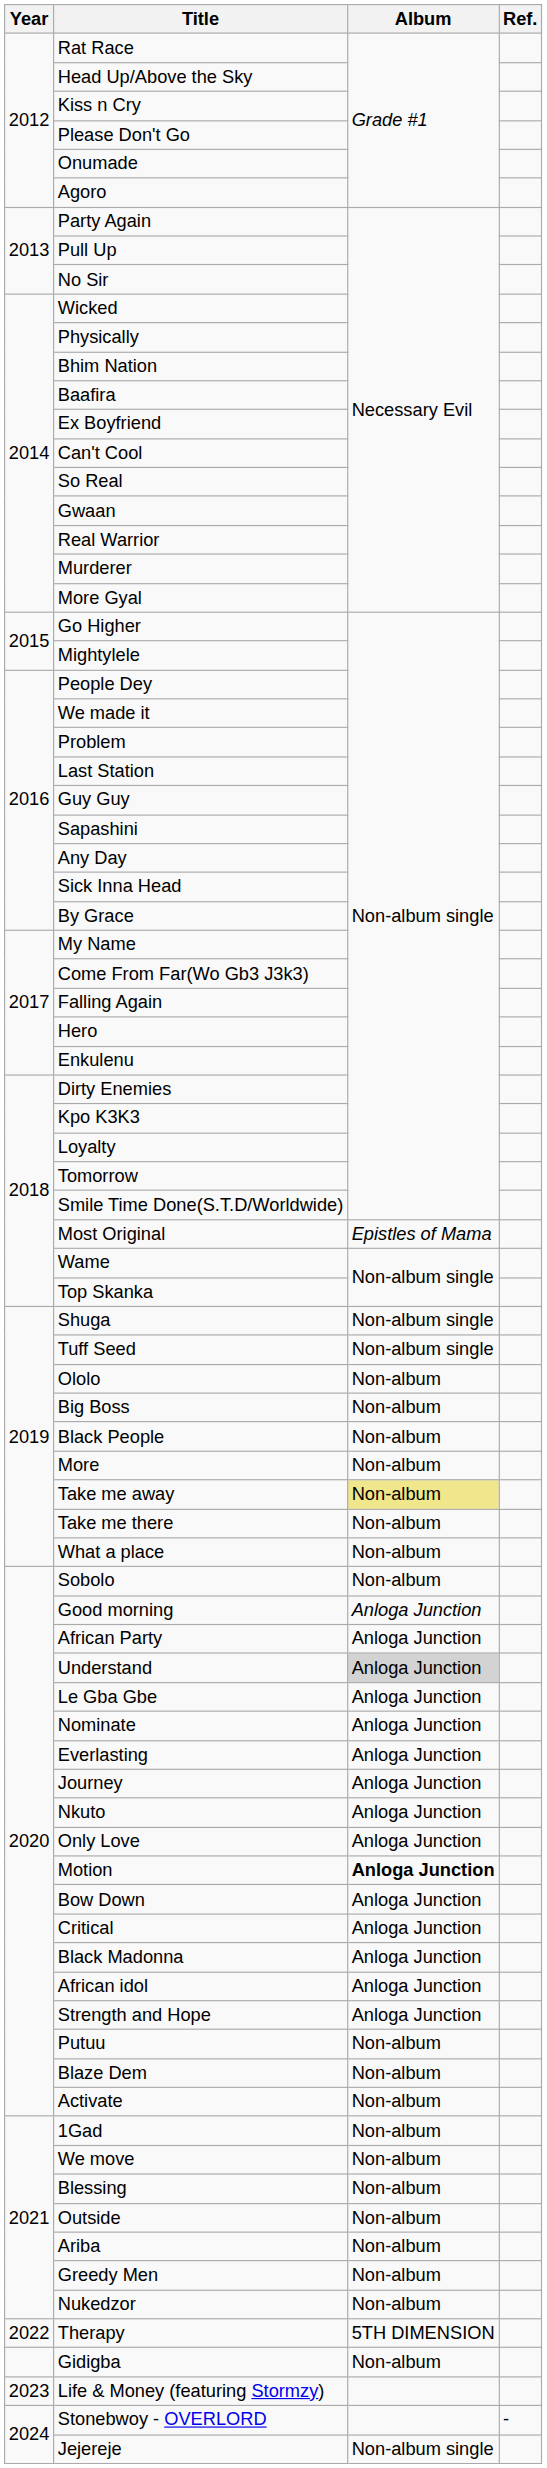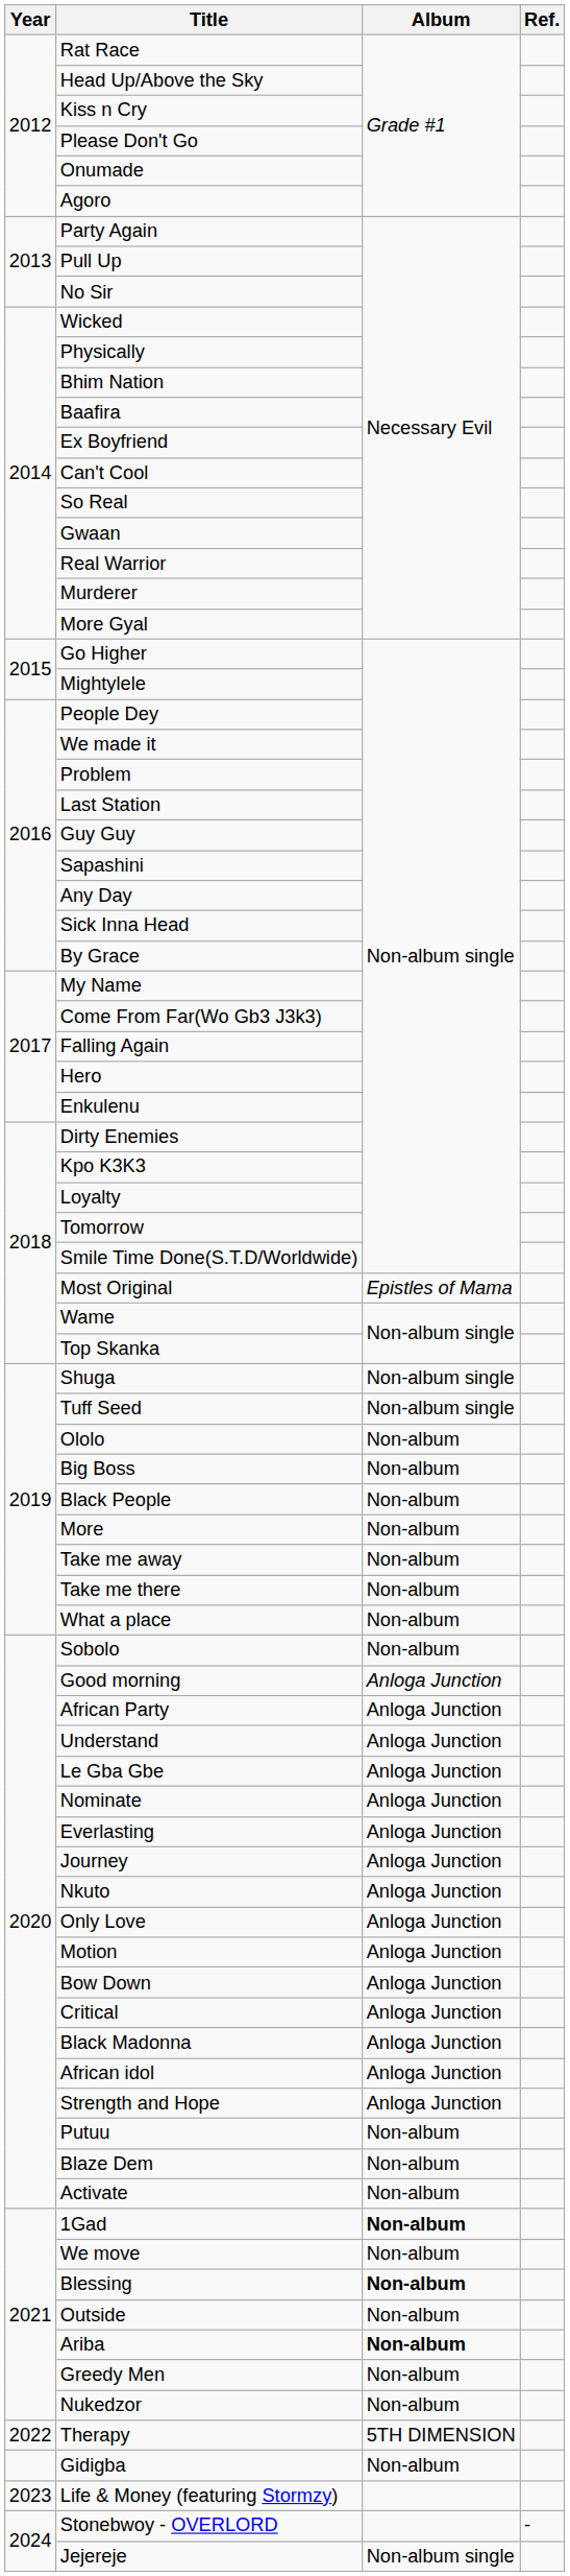Take me away | Album: khaki background -> no background
Understand | Album: lightgrey background -> no background
Motion | Album: bold -> normal
1Gad | Album: normal -> bold
Blessing | Album: normal -> bold
Ariba | Album: normal -> bold
